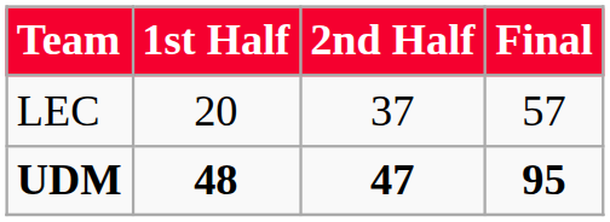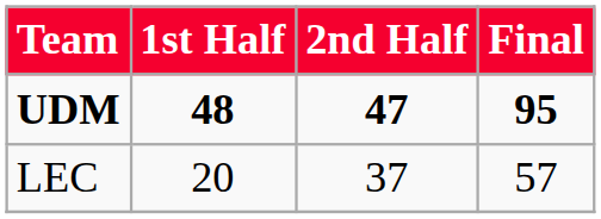rows swapped: LEC <-> UDM
